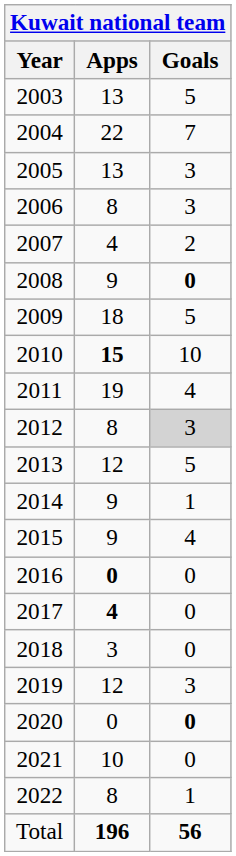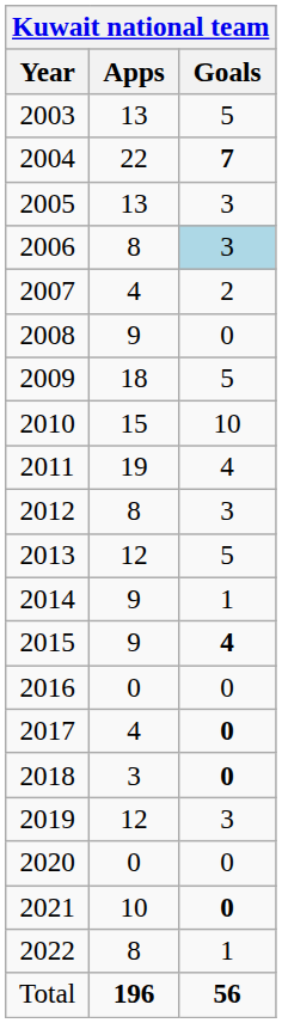2004 | Goals: normal -> bold
2006 | Goals: no background -> lightblue background
2008 | Goals: bold -> normal
2010 | Apps: bold -> normal
2012 | Goals: lightgrey background -> no background
2015 | Goals: normal -> bold
2016 | Apps: bold -> normal
2017 | Apps: bold -> normal
2017 | Goals: normal -> bold
2018 | Goals: normal -> bold
2020 | Goals: bold -> normal
2021 | Goals: normal -> bold
